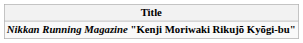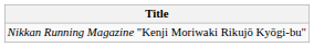row 2 | column 1: bold -> normal
